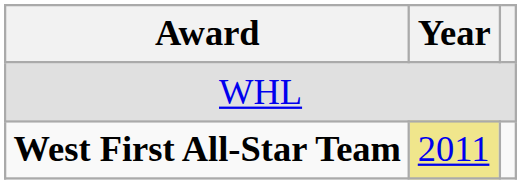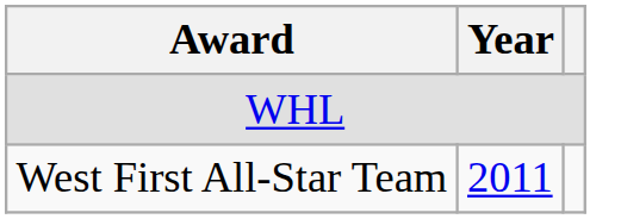West First All-Star Team | Award: bold -> normal
West First All-Star Team | Year: khaki background -> no background
